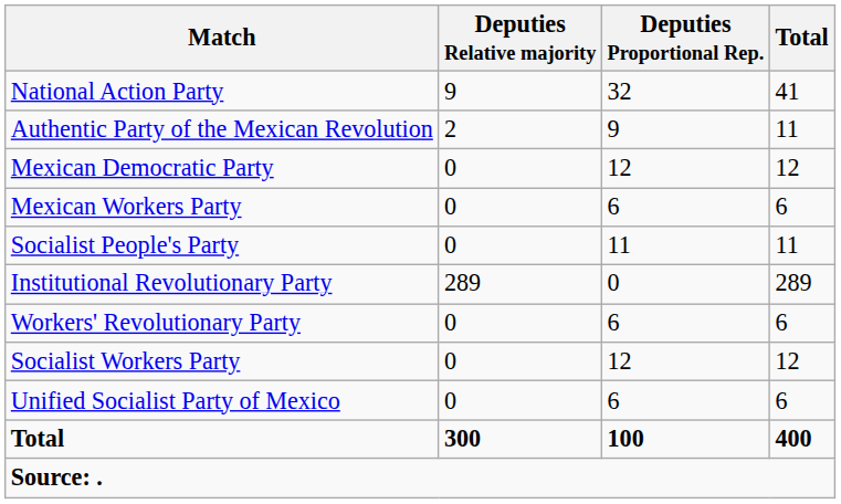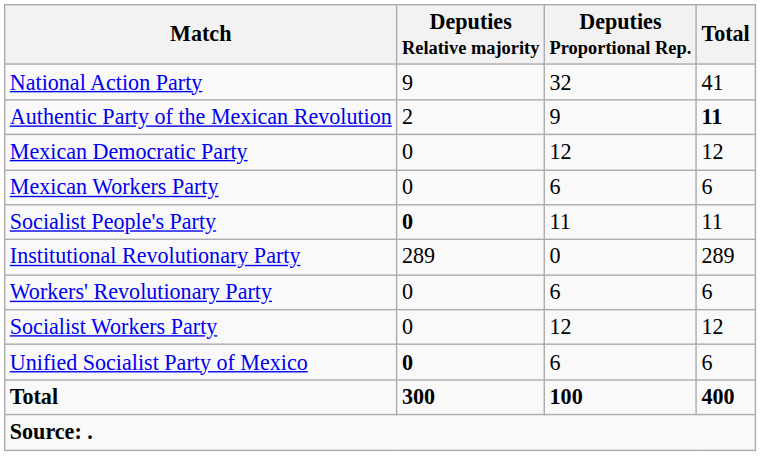Authentic Party of the Mexican Revolution | Total: normal -> bold
Socialist People's Party | Deputies Relative majority: normal -> bold
Unified Socialist Party of Mexico | Deputies Relative majority: normal -> bold
